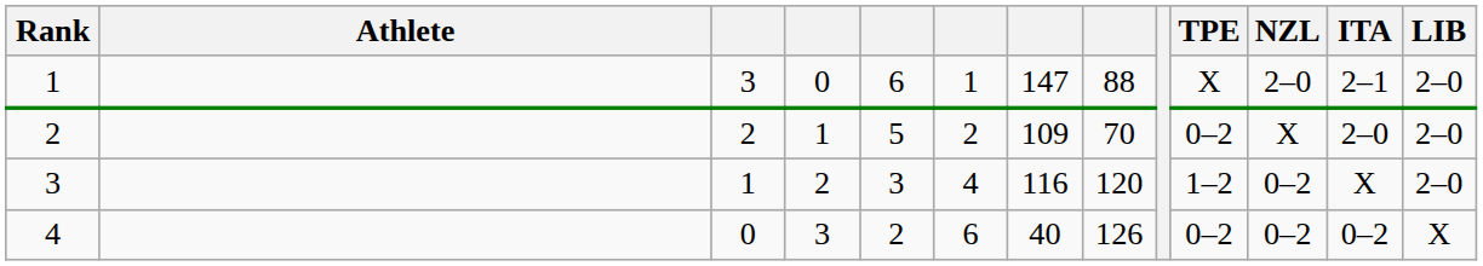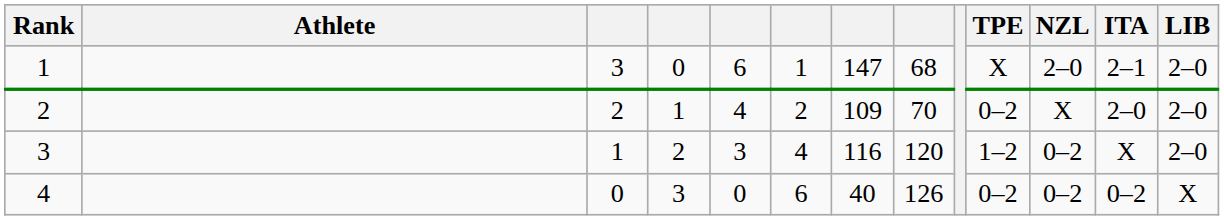row 2 | column 8: 88 -> 68
row 3 | column 5: 5 -> 4
row 5 | column 5: 2 -> 0
